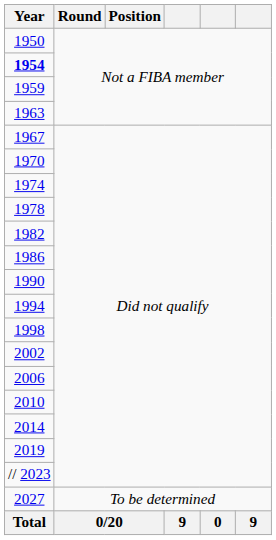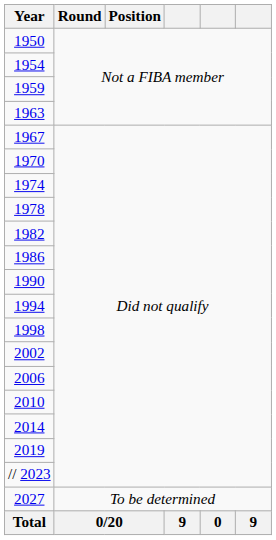1954 | Year: bold -> normal
